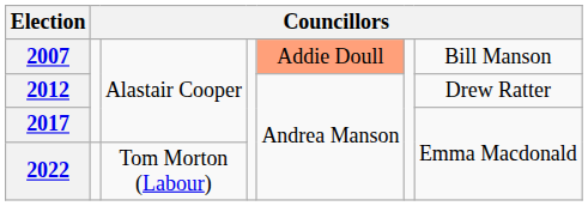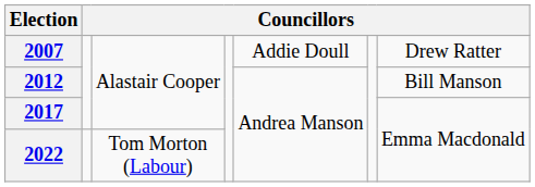2007 | column 5: lightsalmon background -> no background
2007 | column 7: Bill Manson -> Drew Ratter
2012 | column 7: Drew Ratter -> Bill Manson
